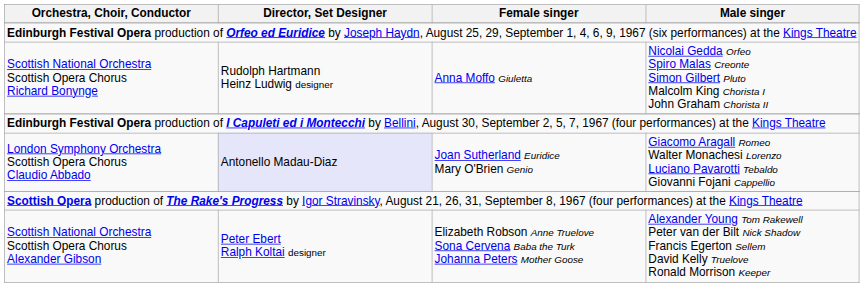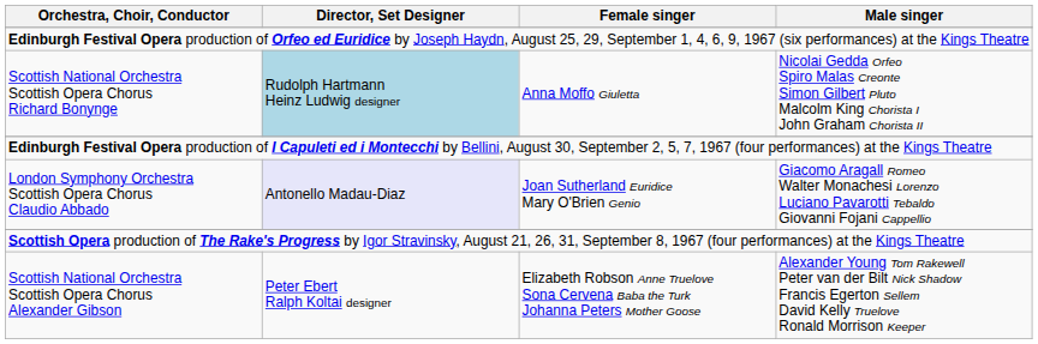row 3 | Director, Set Designer: no background -> lightblue background
